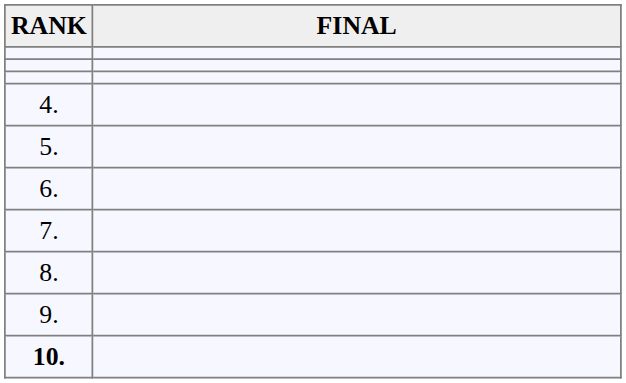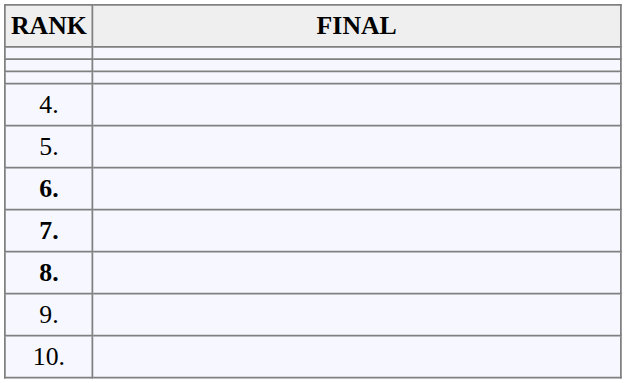row 7 | RANK: normal -> bold
row 8 | RANK: normal -> bold
row 9 | RANK: normal -> bold
row 11 | RANK: bold -> normal
